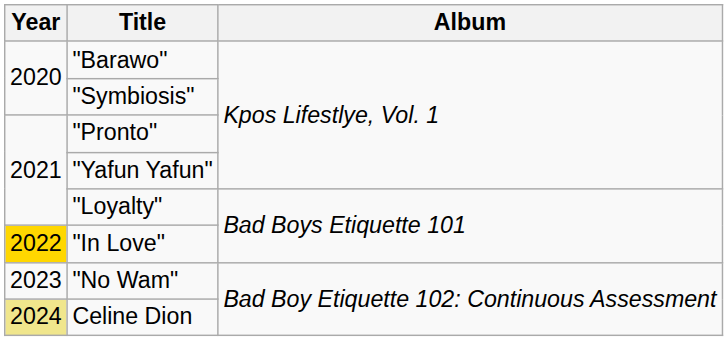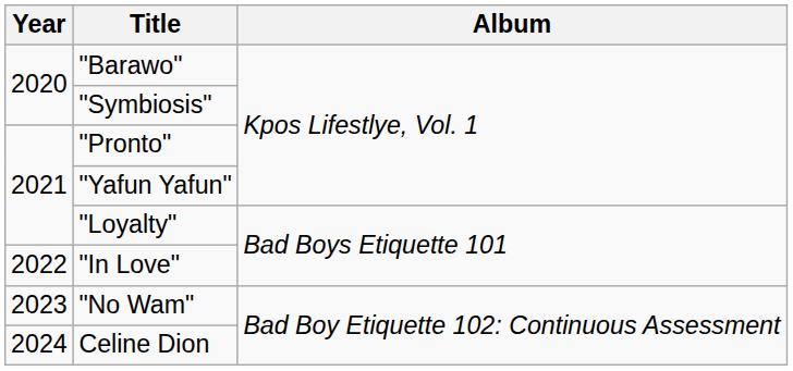"In Love" | Year: gold background -> no background
Celine Dion | Year: khaki background -> no background
